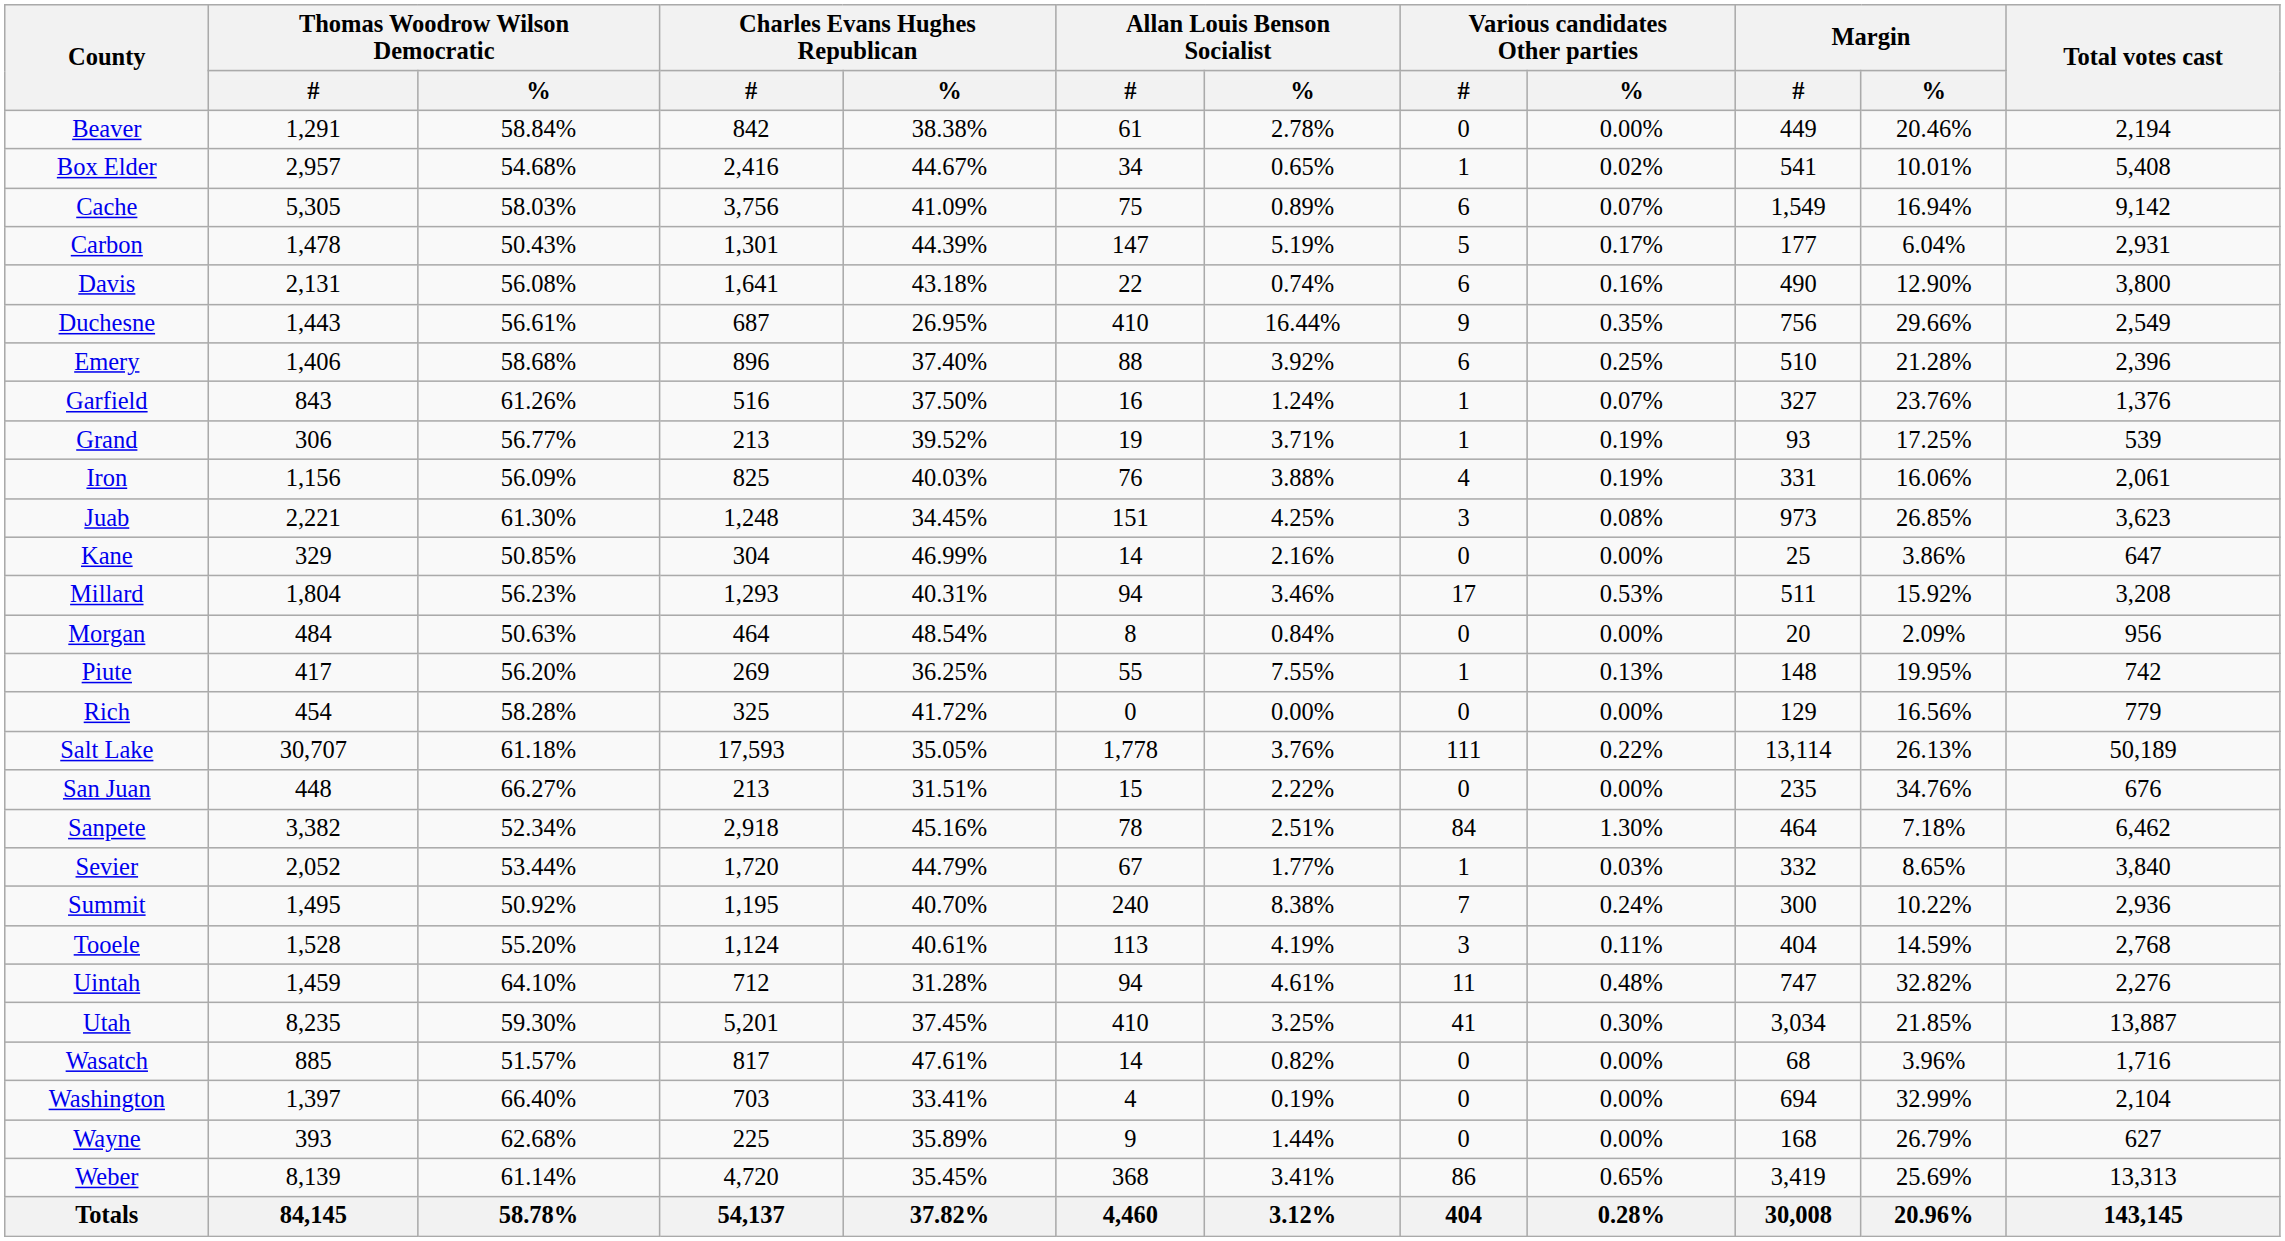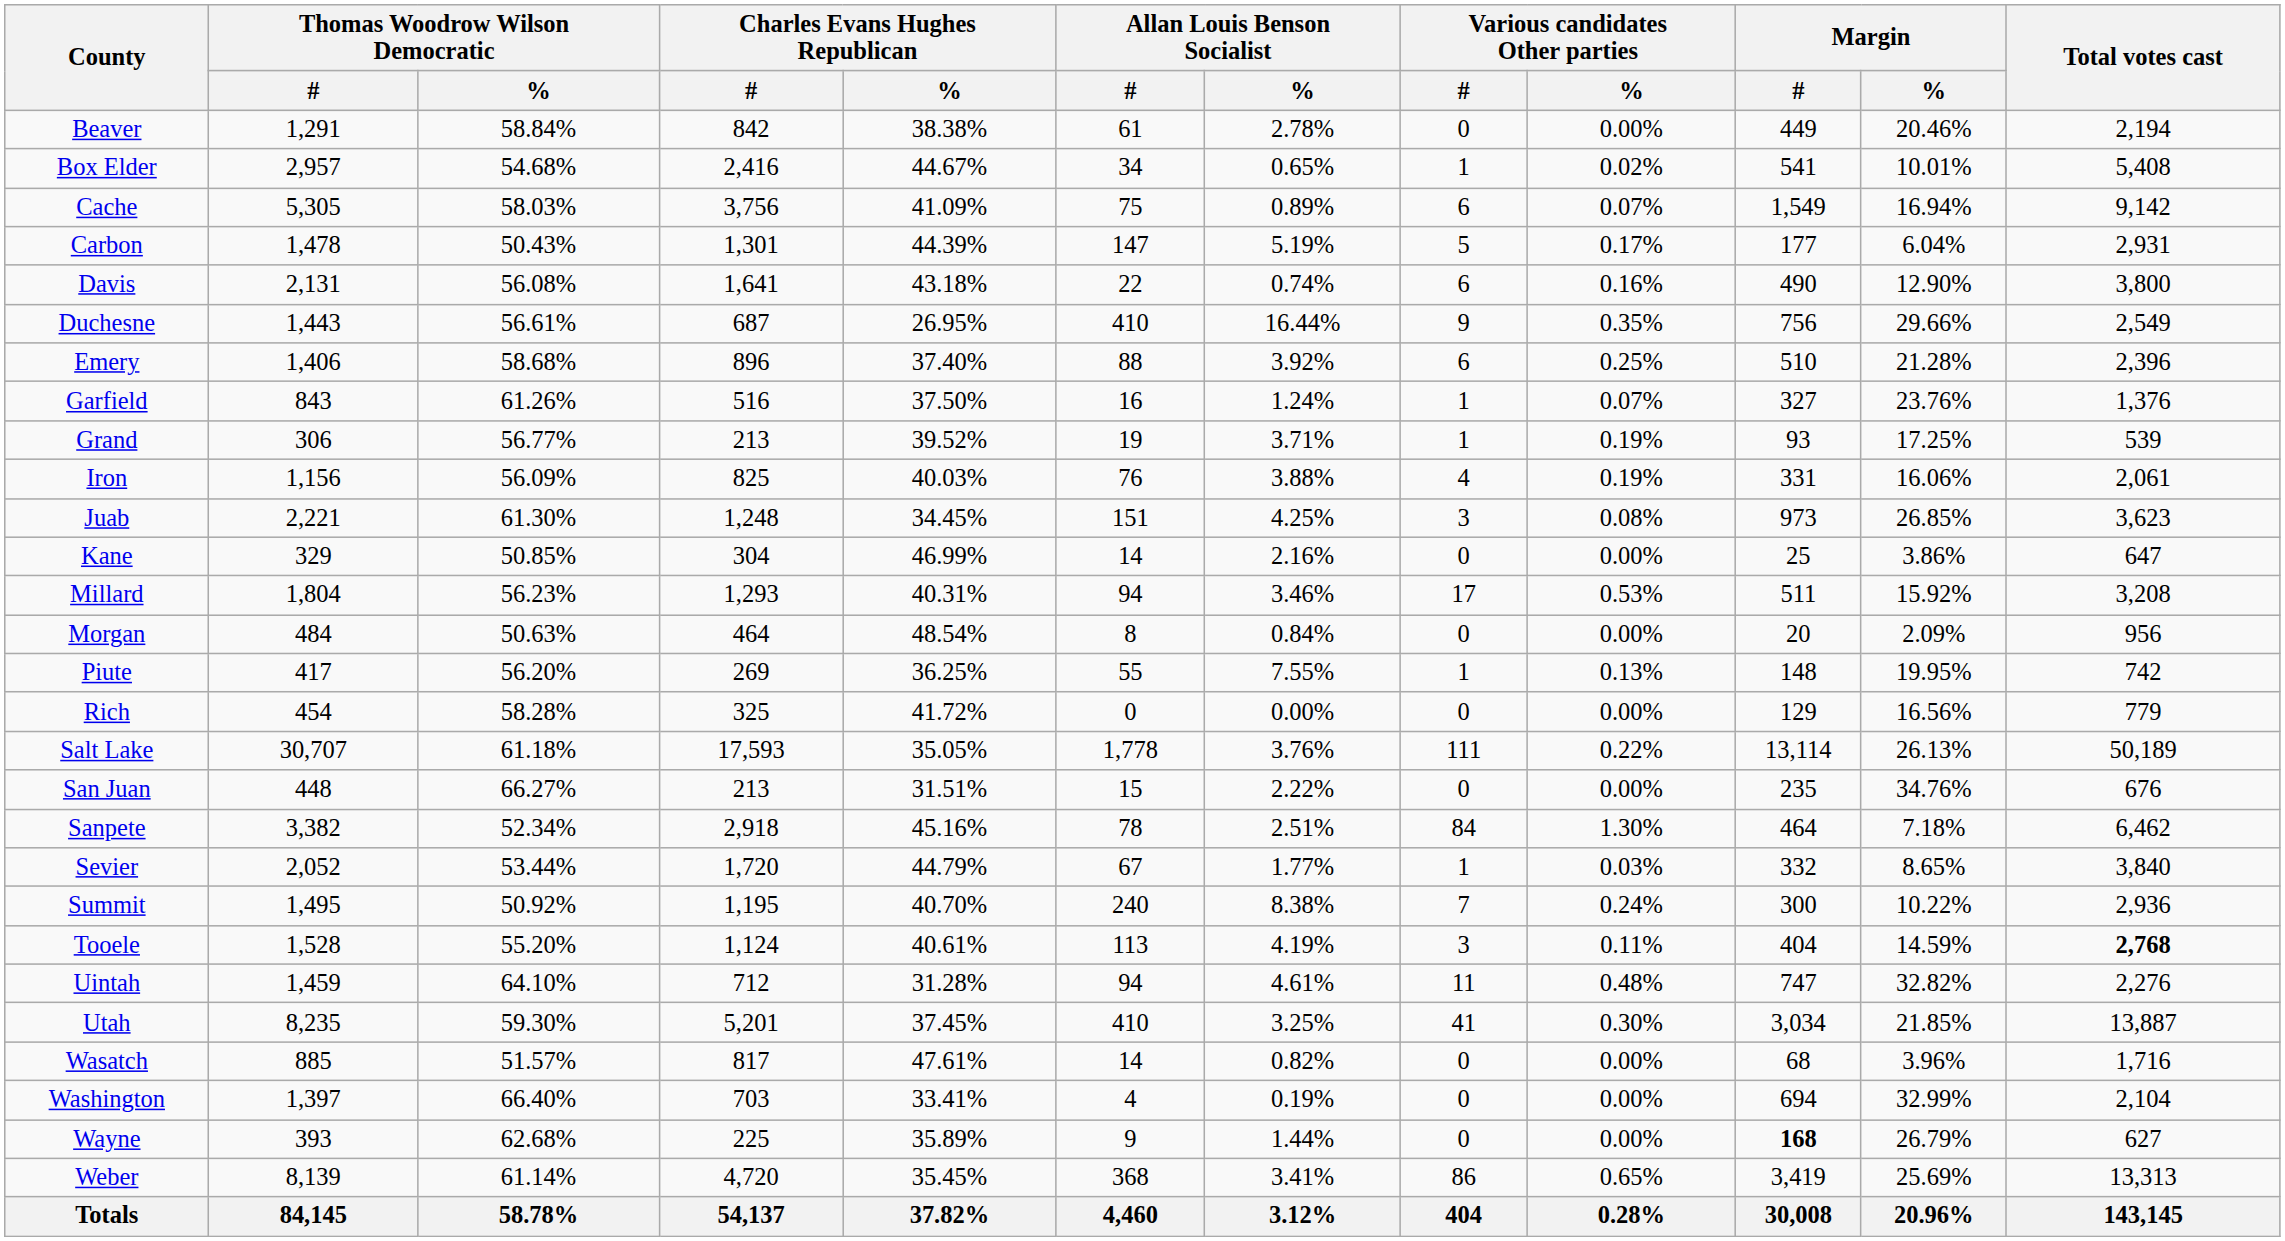Tooele | Total votes cast: normal -> bold
Wayne | Margin / #: normal -> bold
